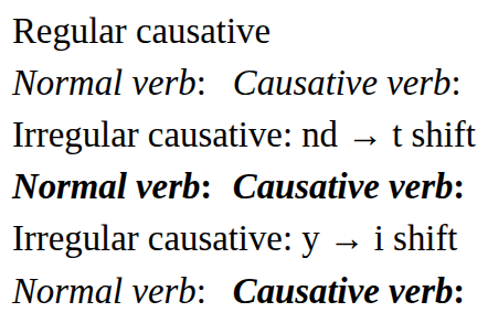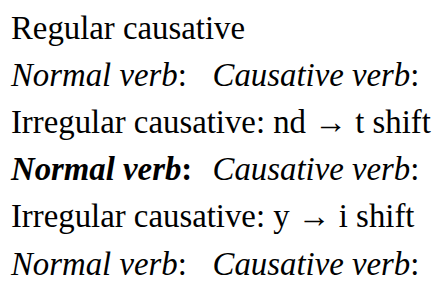row 4 | column 2: bold -> normal
row 6 | column 2: bold -> normal
